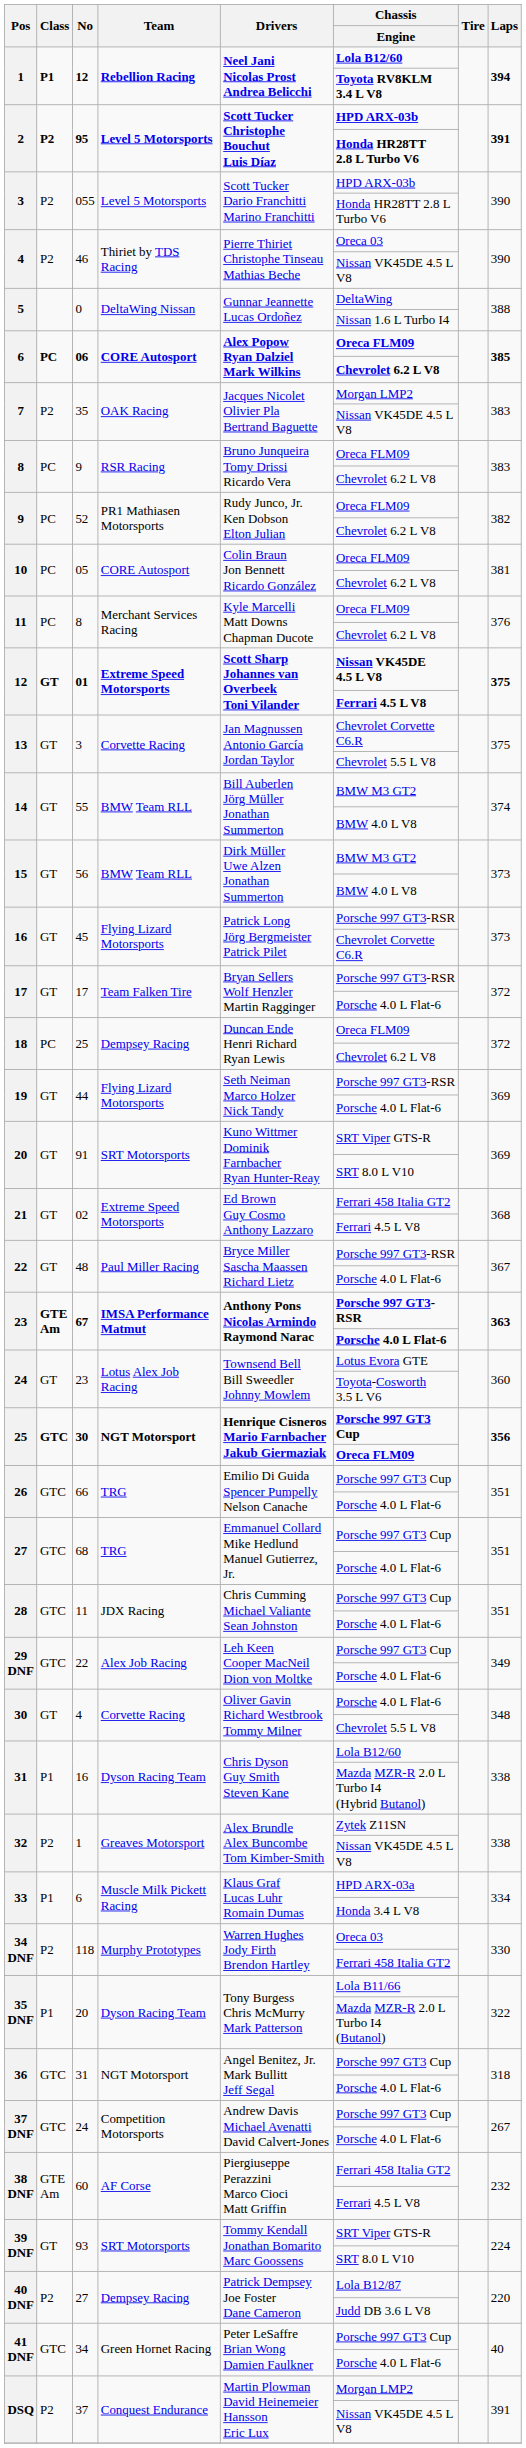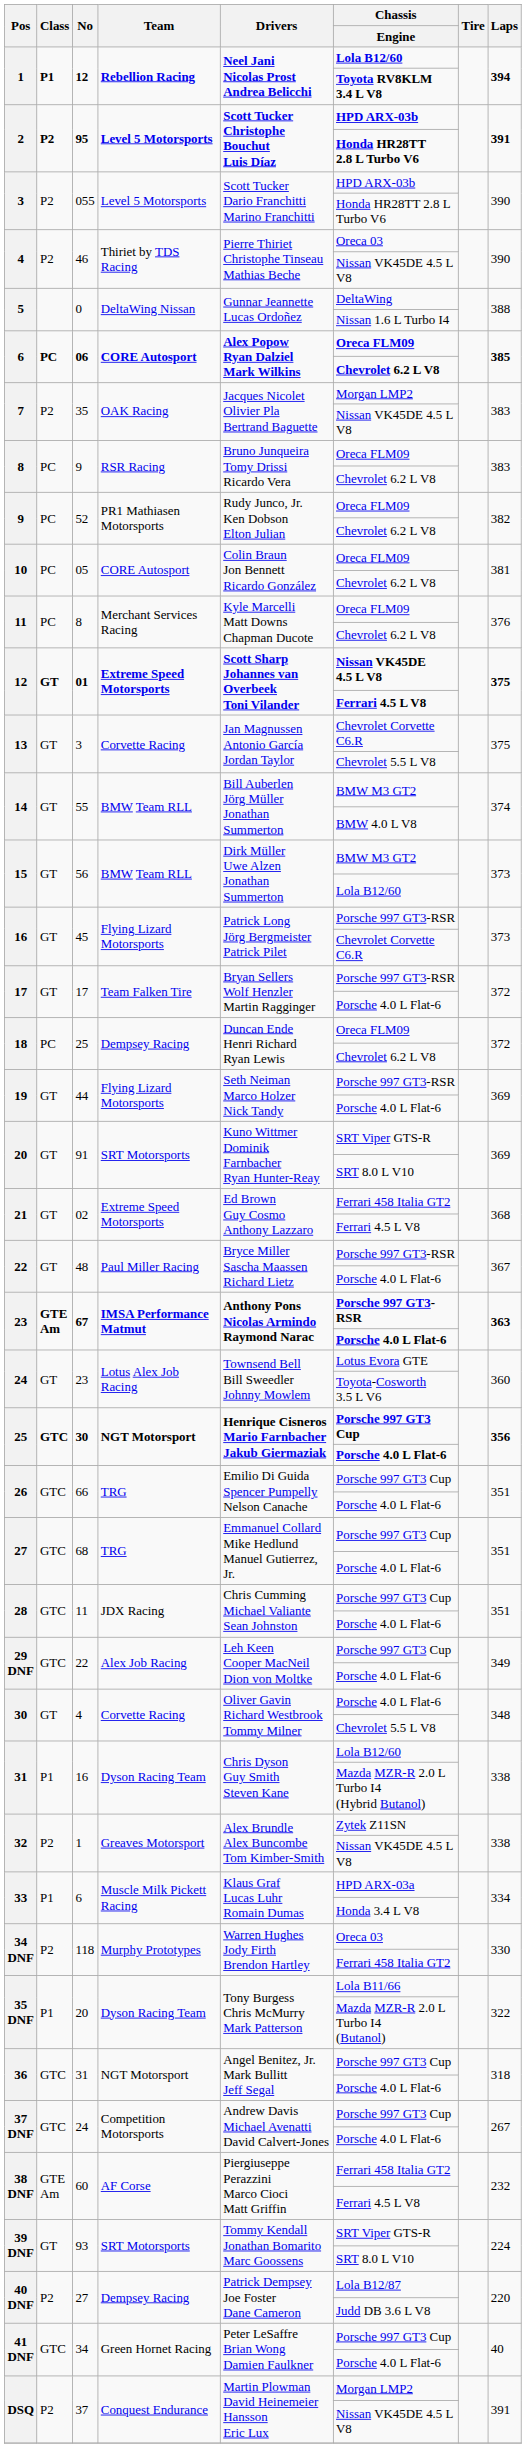row 32 | Chassis / Engine: BMW 4.0 L V8 -> Lola B12/60
row 52 | Chassis / Engine: Oreca FLM09 -> Porsche 4.0 L Flat-6
